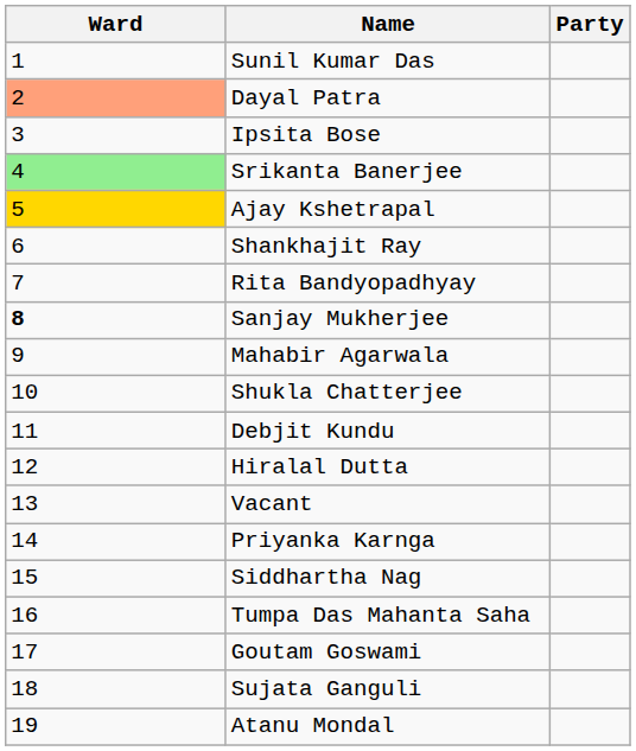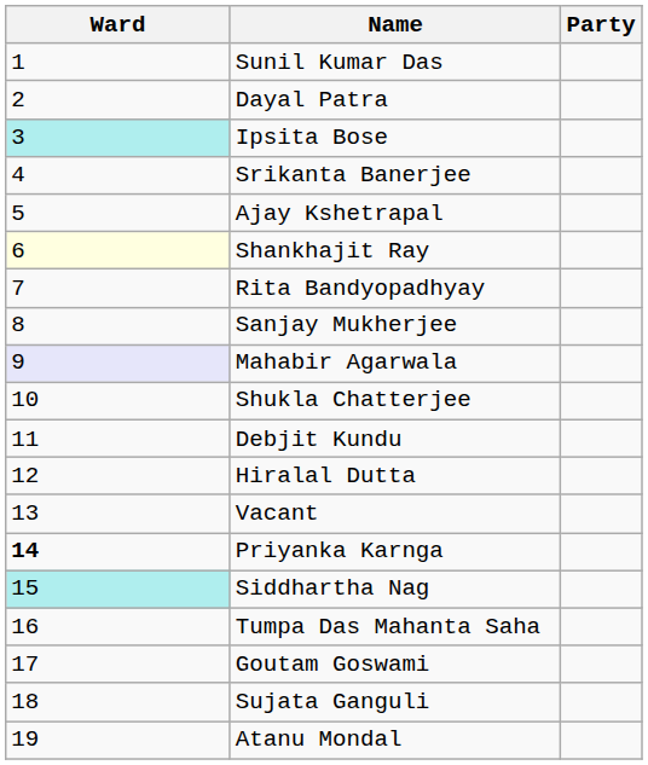Dayal Patra | Ward: lightsalmon background -> no background
Ipsita Bose | Ward: no background -> paleturquoise background
Srikanta Banerjee | Ward: lightgreen background -> no background
Ajay Kshetrapal | Ward: gold background -> no background
Shankhajit Ray | Ward: no background -> lightyellow background
Sanjay Mukherjee | Ward: bold -> normal
Mahabir Agarwala | Ward: no background -> lavender background
Priyanka Karnga | Ward: normal -> bold
Siddhartha Nag | Ward: no background -> paleturquoise background
